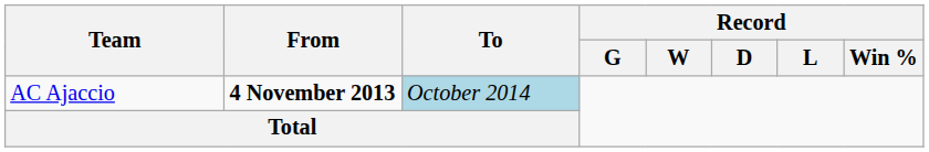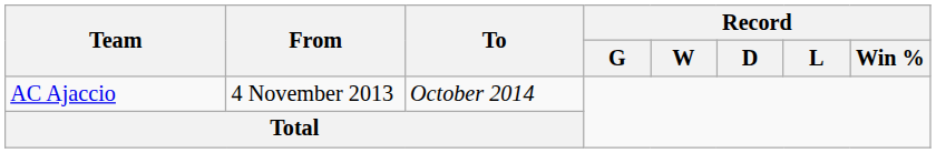AC Ajaccio | From: bold -> normal
AC Ajaccio | To: lightblue background -> no background
